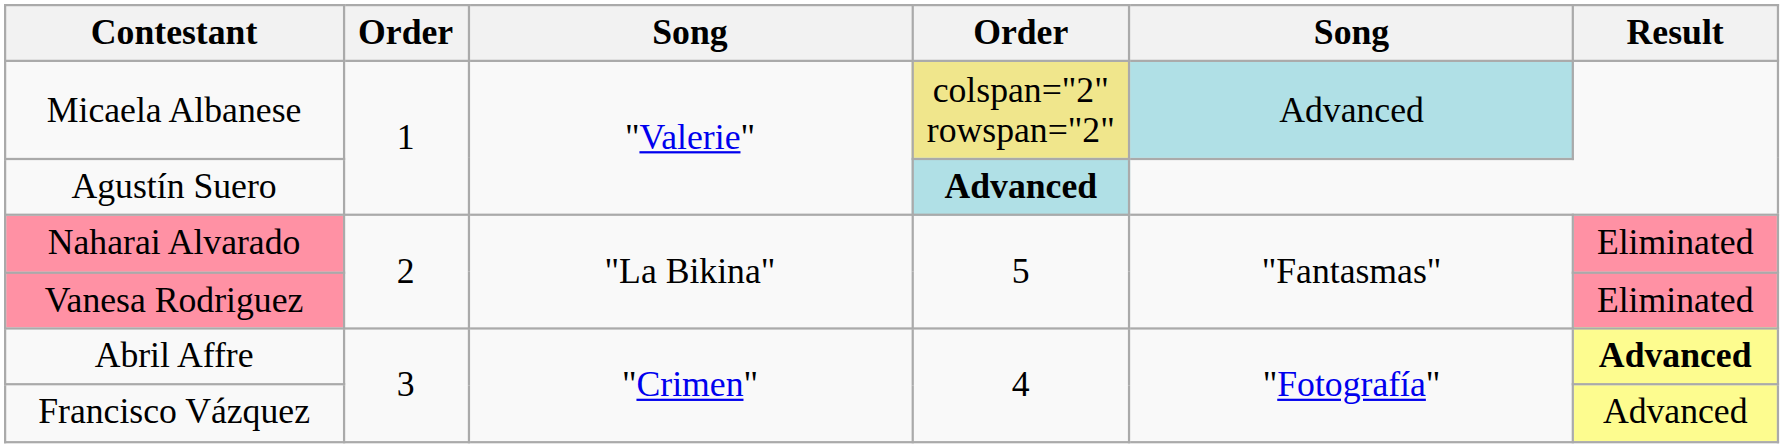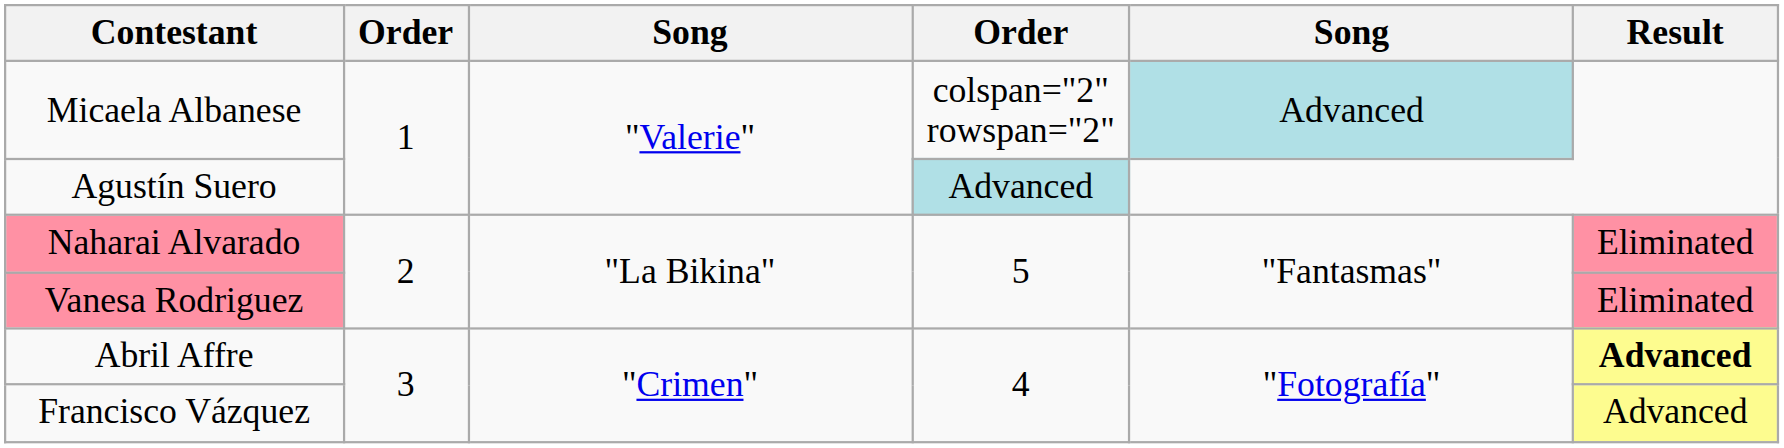Micaela Albanese | column 4: khaki background -> no background
Agustín Suero | column 4: bold -> normal
